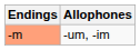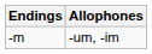-um, -im | Endings: lightsalmon background -> no background
